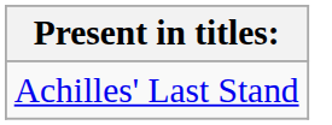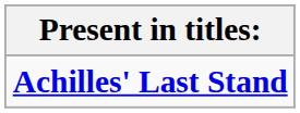row 2 | column 1: normal -> bold
